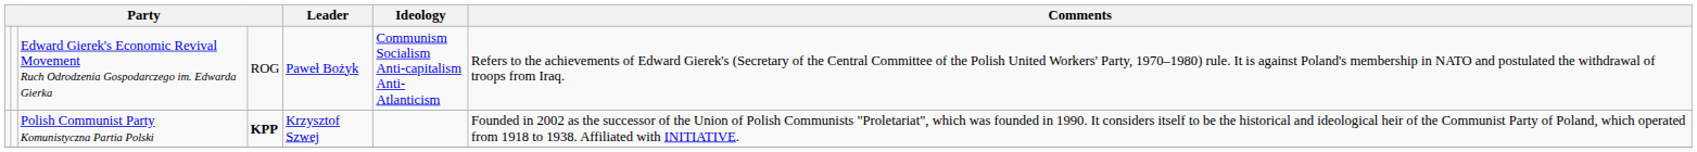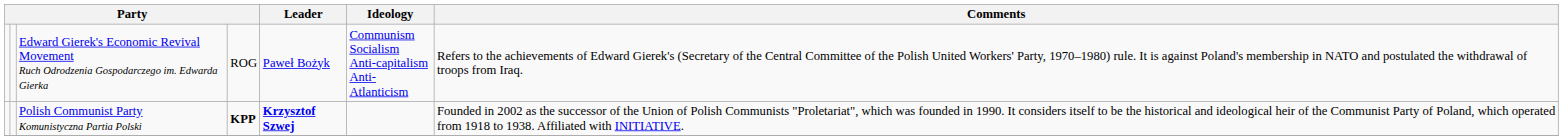Polish Communist Party Komunistyczna Partia Polski | Leader: normal -> bold
